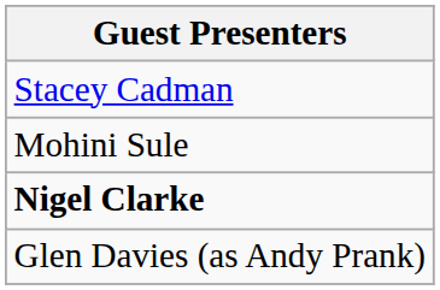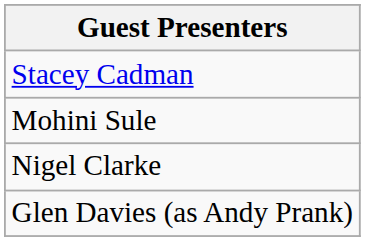row 4 | column 1: bold -> normal
